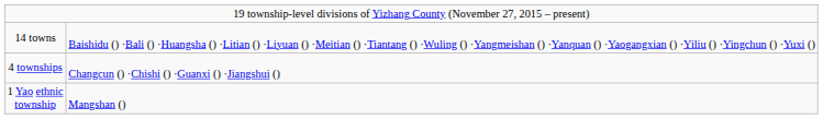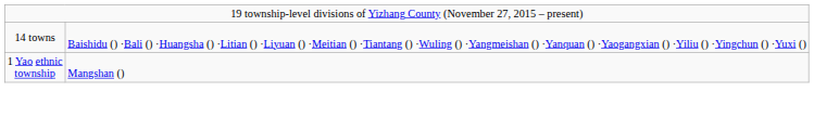- row: 4 townships | Changcun () ·Chishi () ·Guanxi () ·Jiangshui ()
